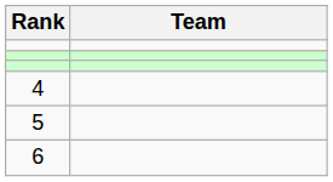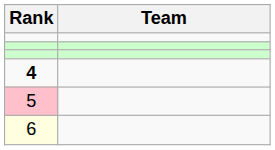row 5 | Rank: normal -> bold
row 6 | Rank: no background -> pink background
row 7 | Rank: no background -> lightyellow background
